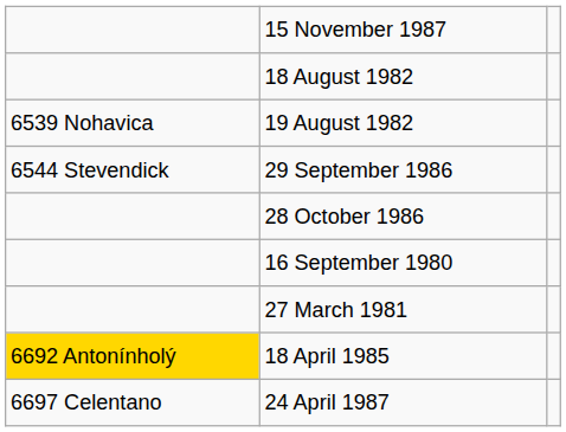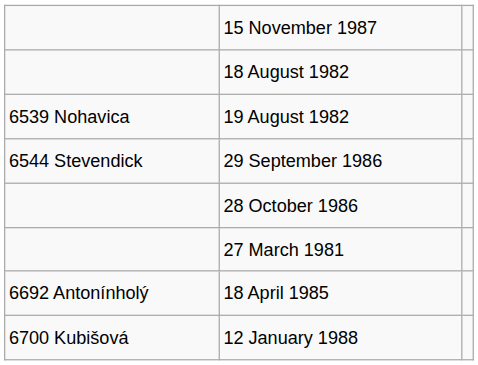- row: 16 September 1980
18 April 1985 | column 1: gold background -> no background
- row: 6697 Celentano | 24 April 1987
+ row: 6700 Kubišová | 12 January 1988
